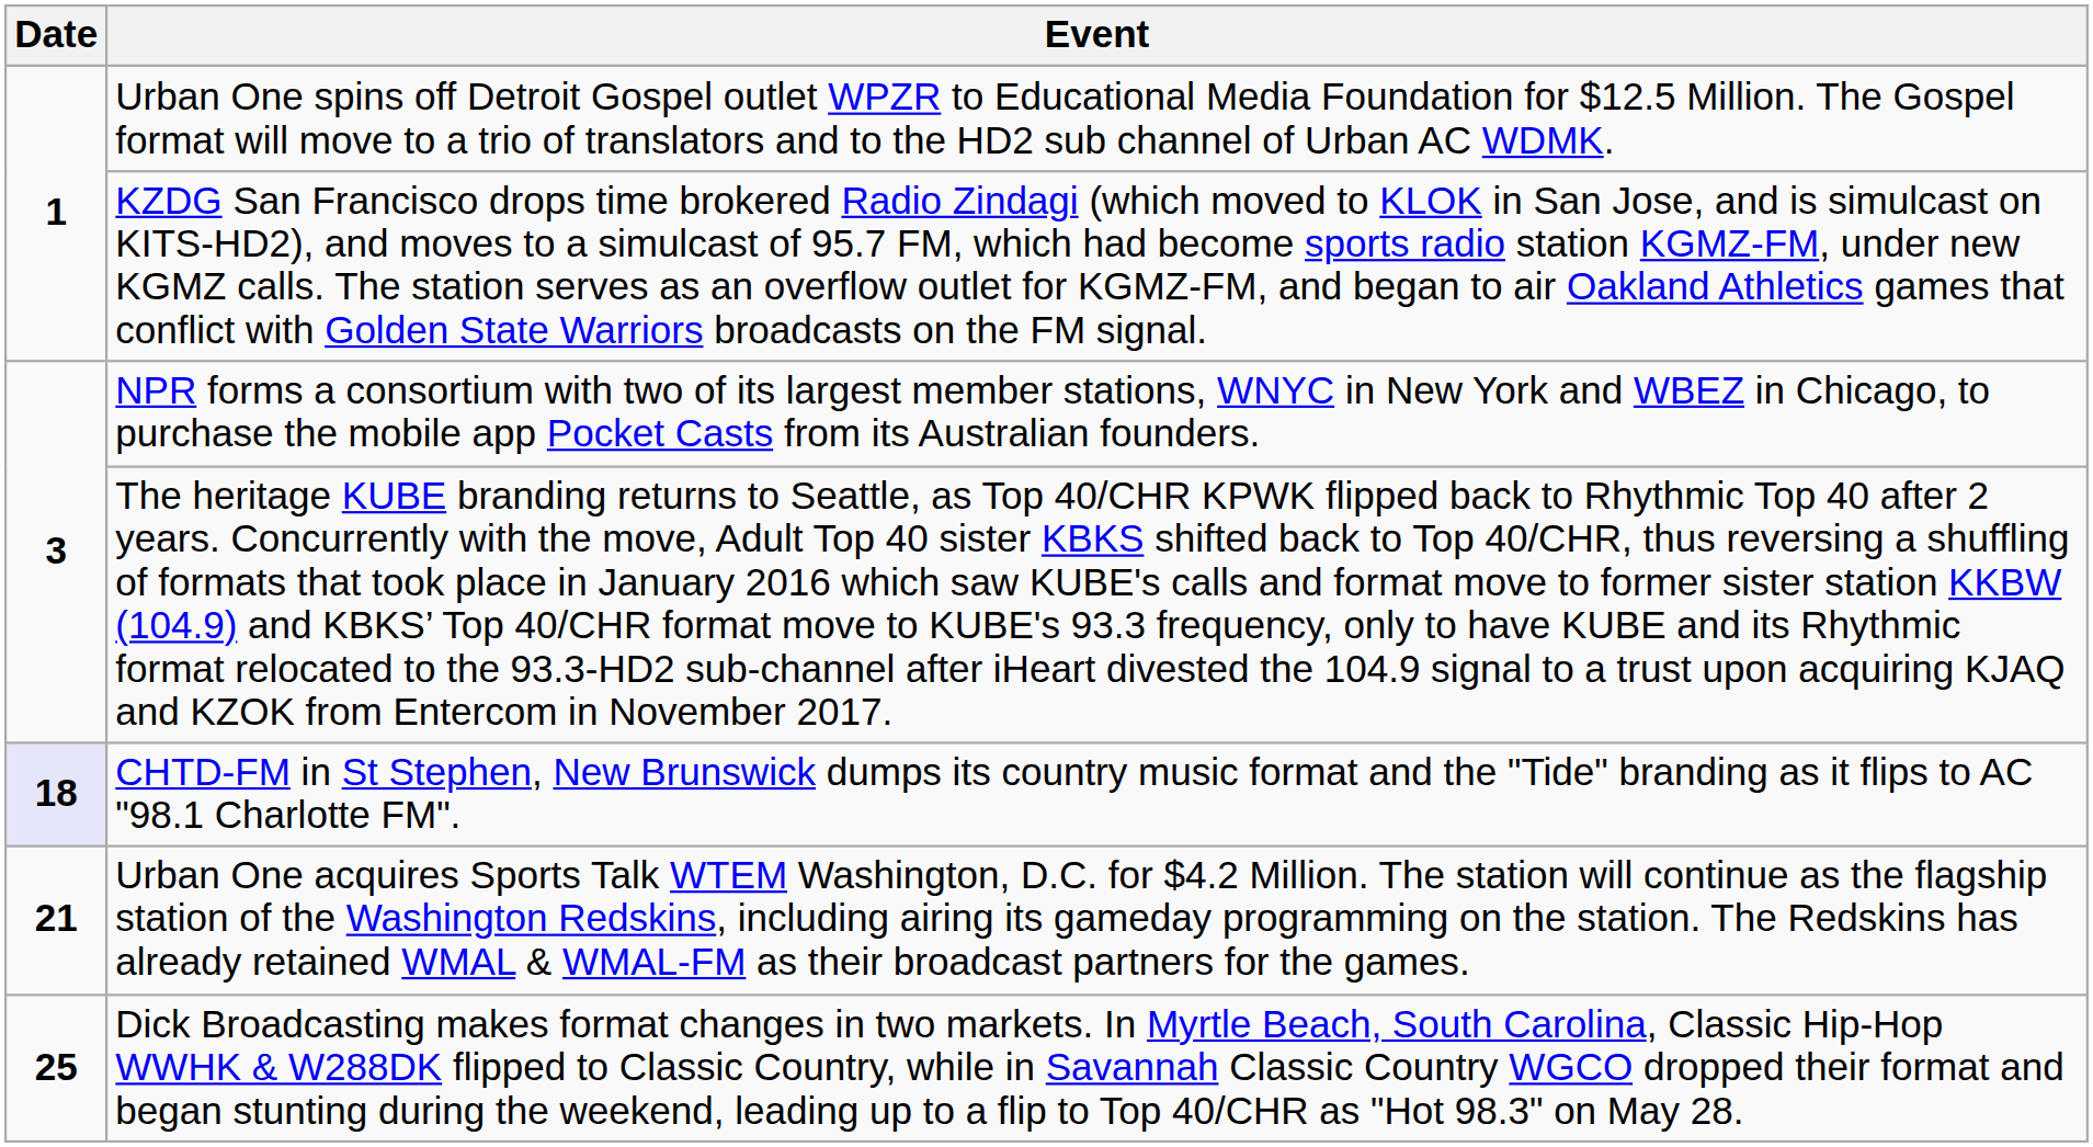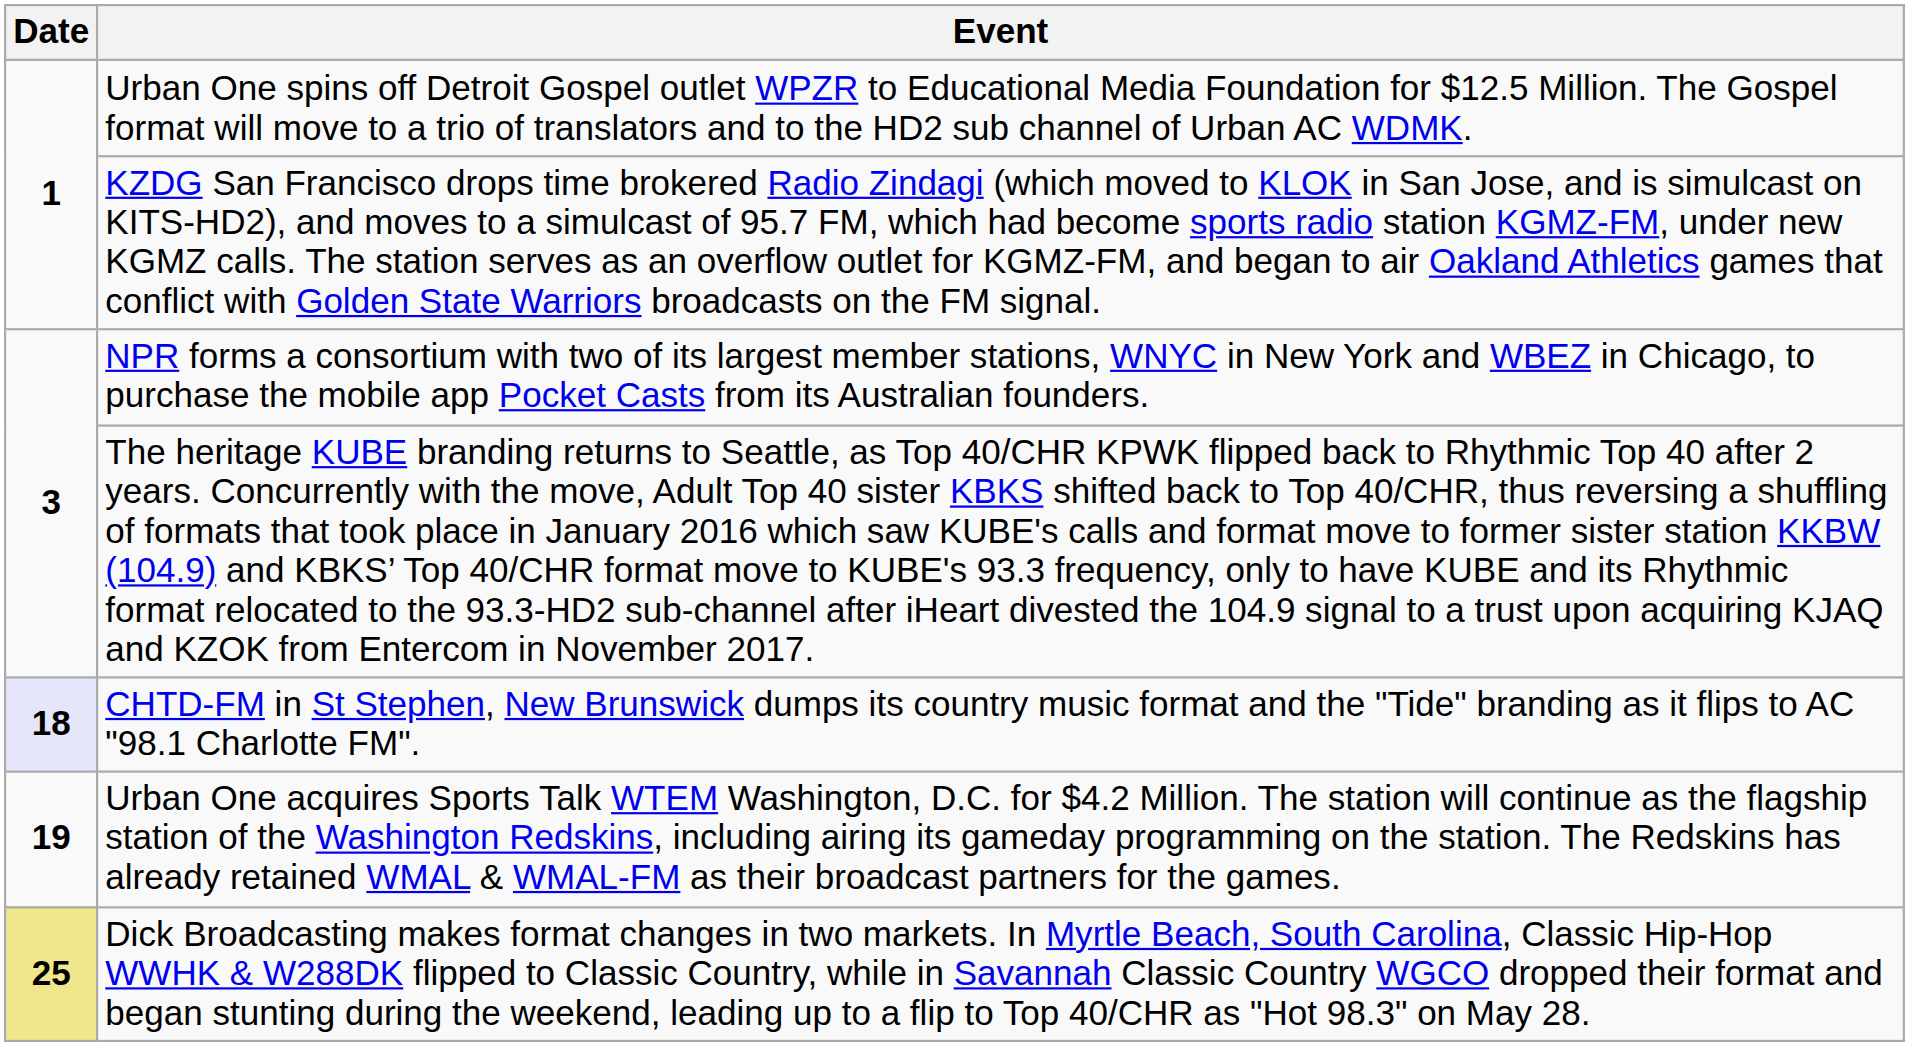row 7 | Date: 21 -> 19
row 8 | Date: no background -> khaki background
